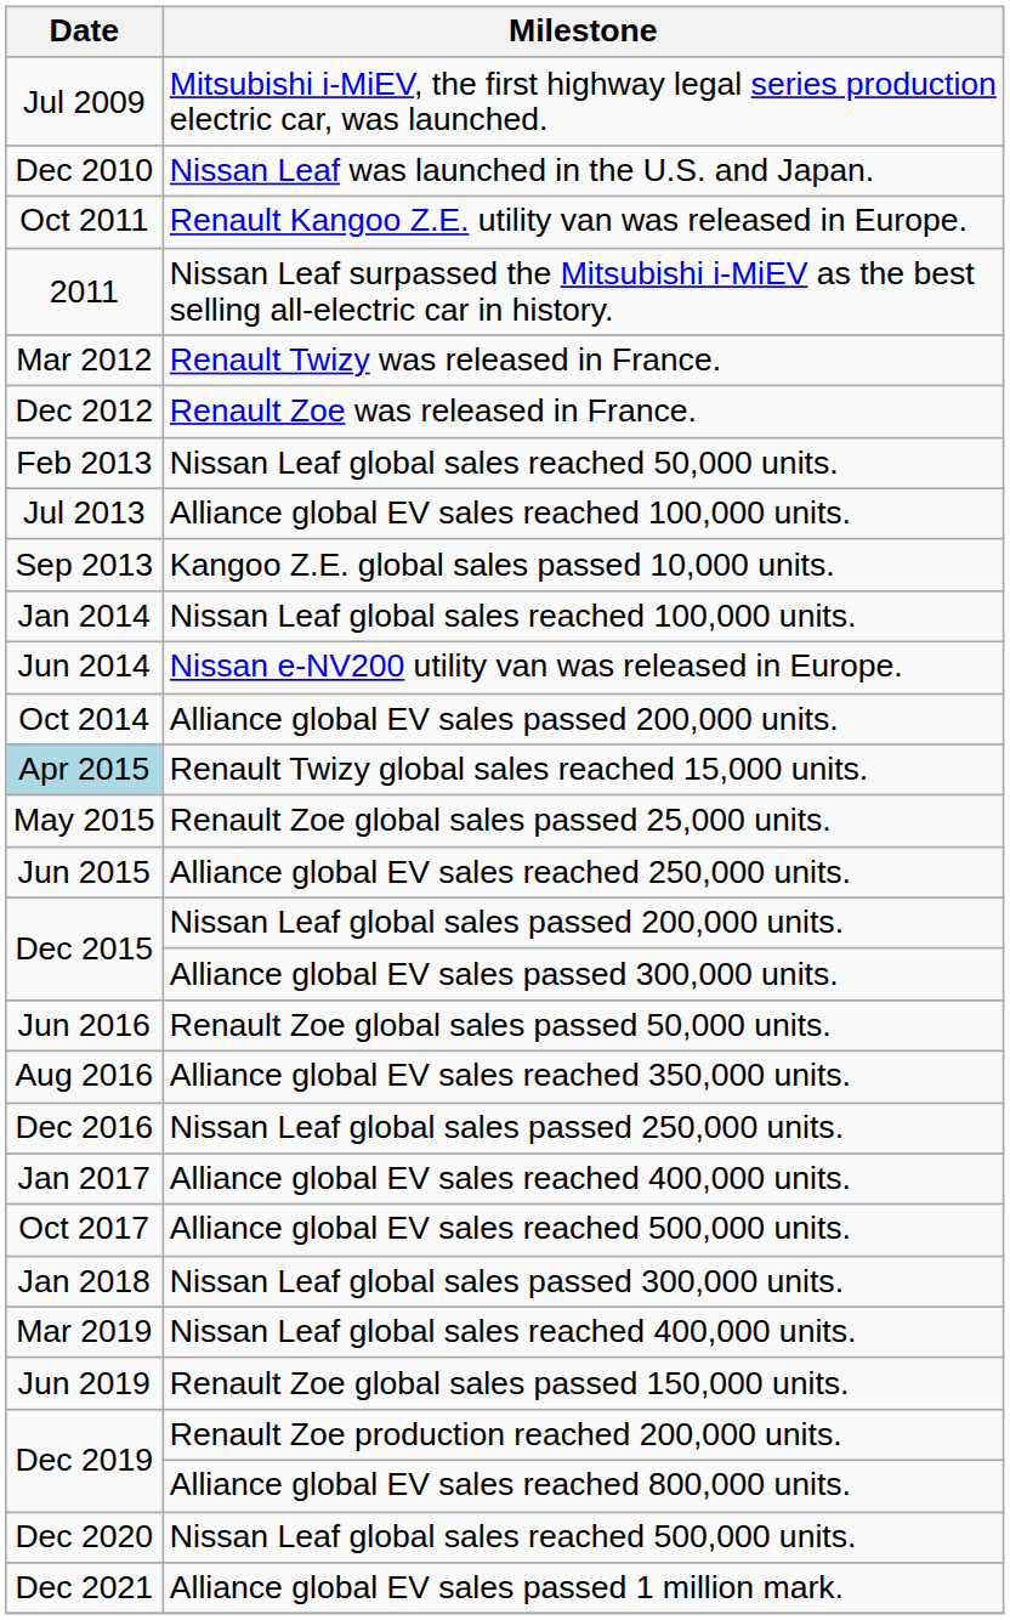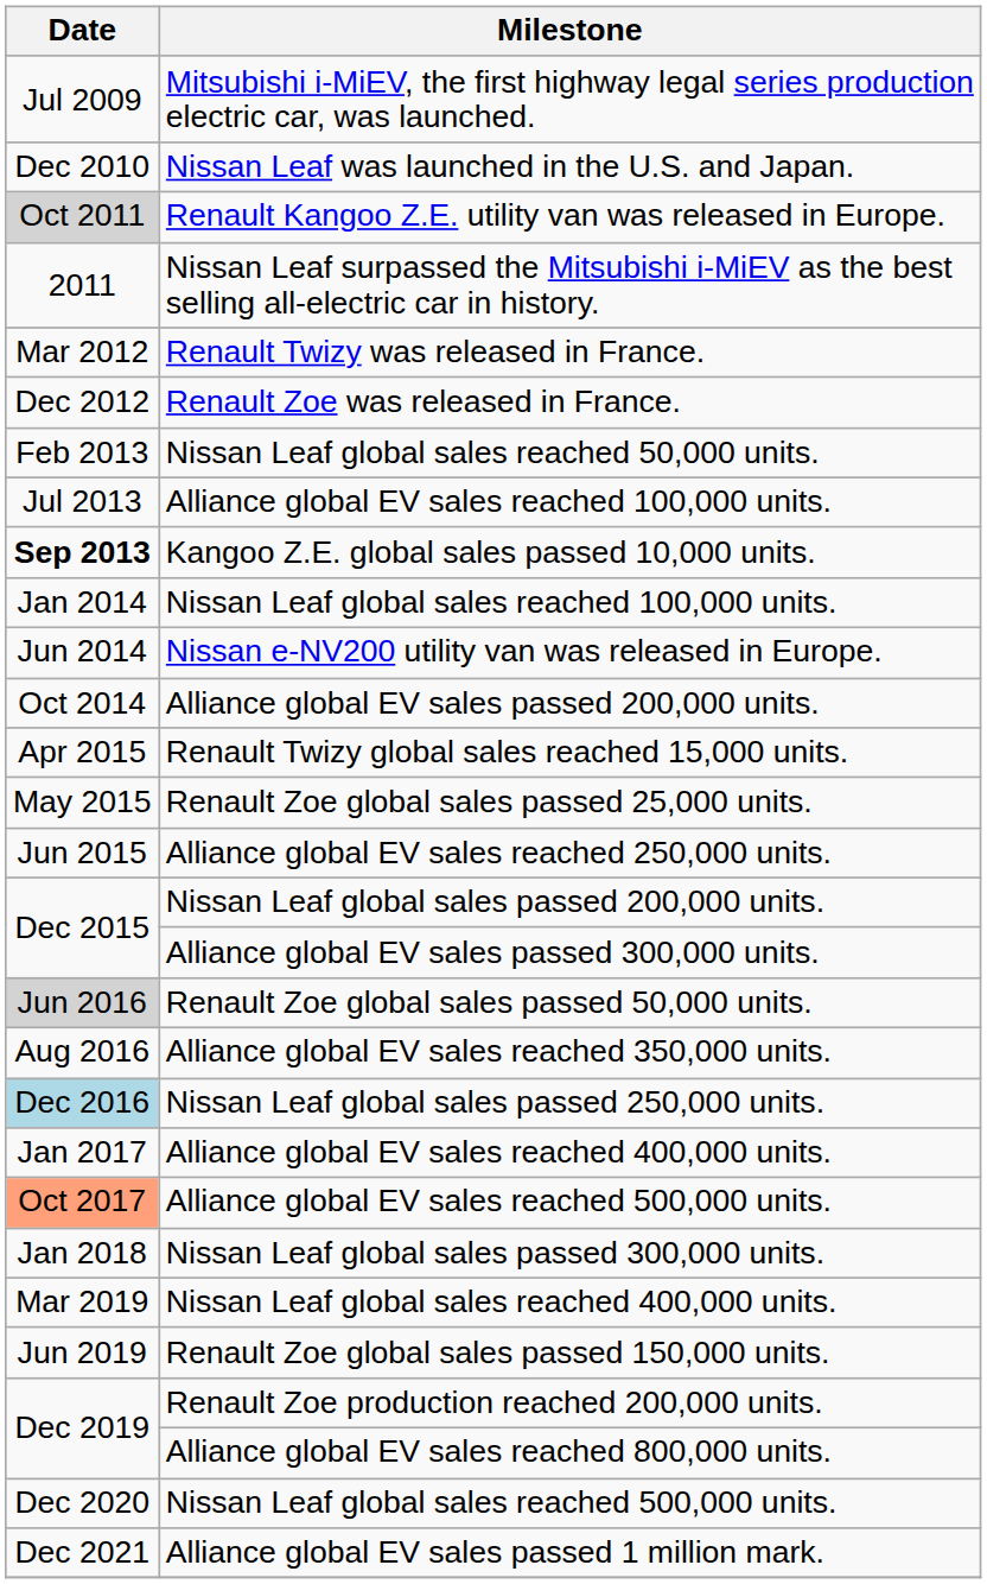Renault Kangoo Z.E. utility van was released in Europe. | Date: no background -> lightgrey background
Kangoo Z.E. global sales passed 10,000 units. | Date: normal -> bold
Renault Twizy global sales reached 15,000 units. | Date: lightblue background -> no background
Renault Zoe global sales passed 50,000 units. | Date: no background -> lightgrey background
Nissan Leaf global sales passed 250,000 units. | Date: no background -> lightblue background
Alliance global EV sales reached 500,000 units. | Date: no background -> lightsalmon background
